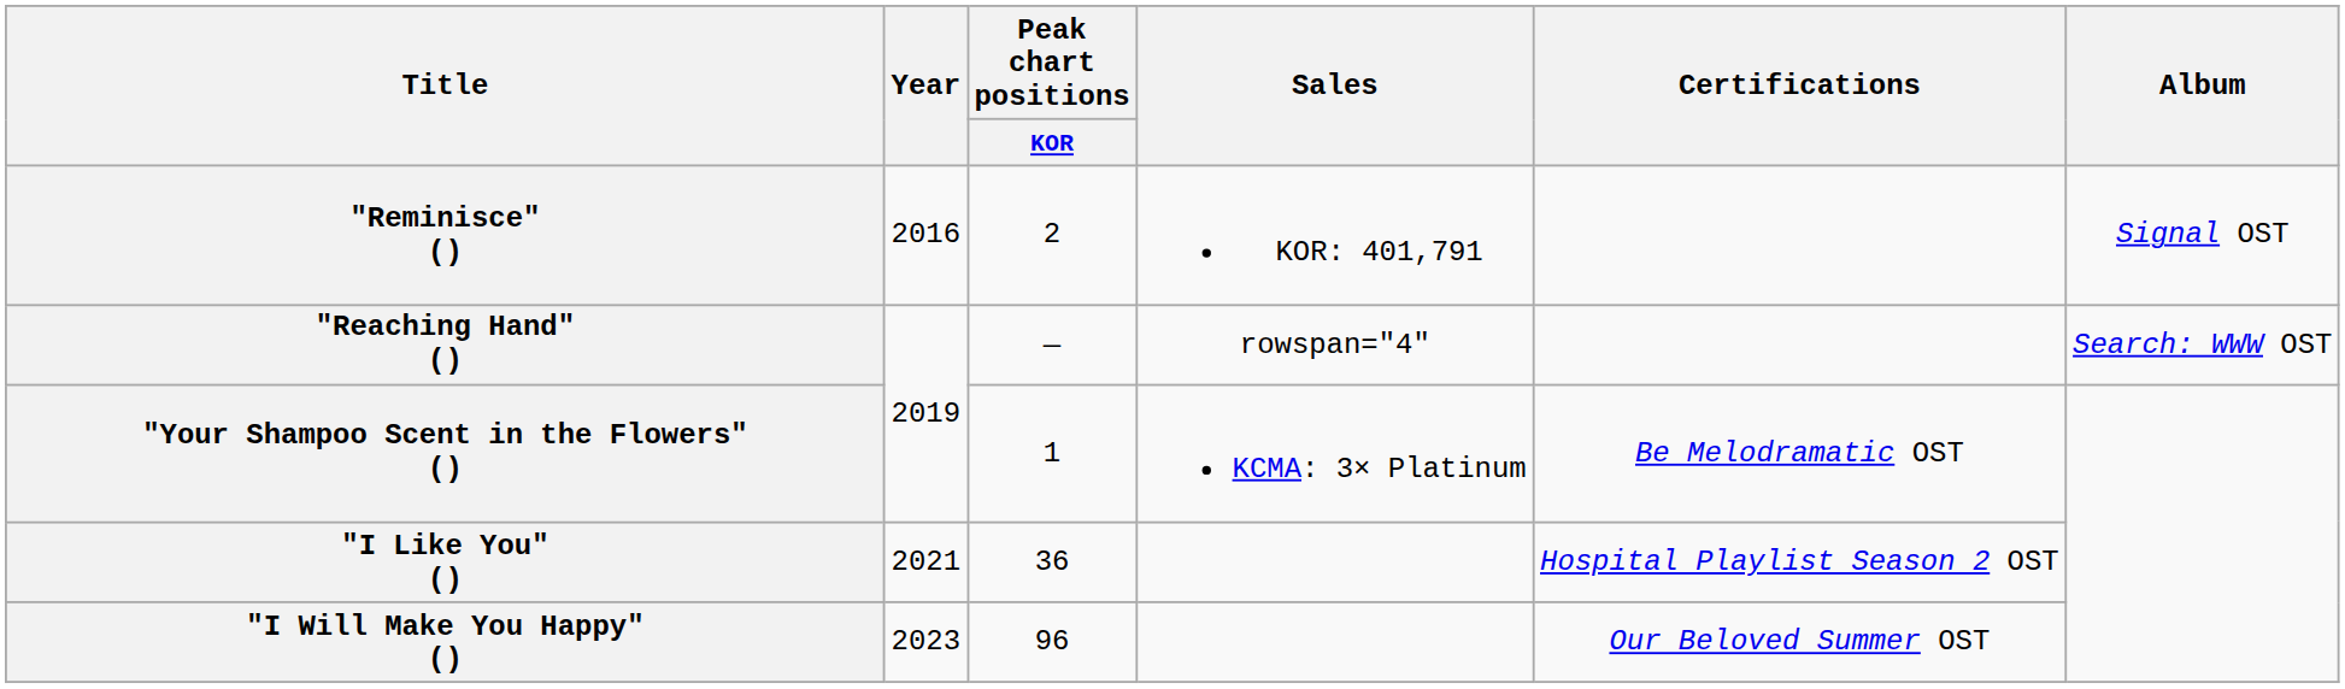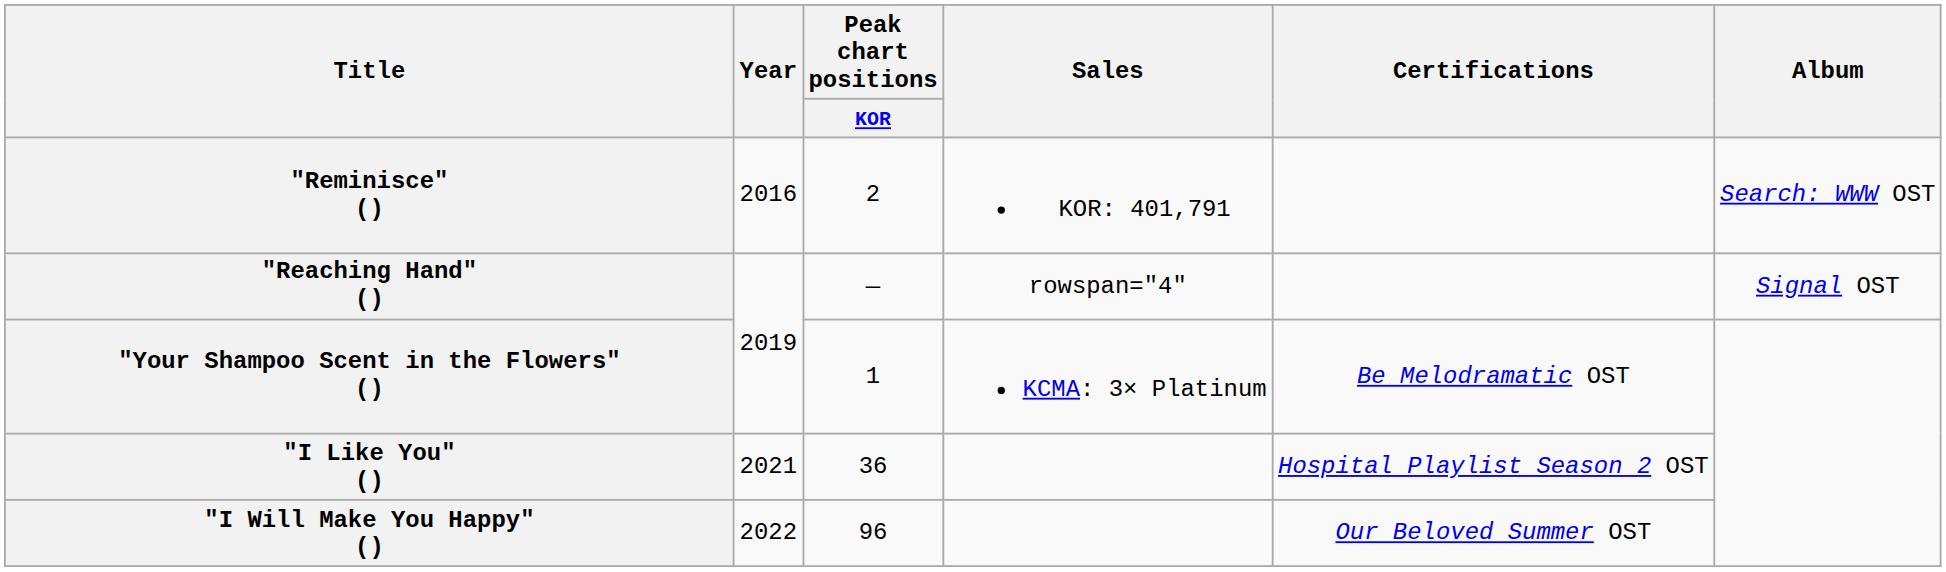"Reminisce" () | Album: Signal OST -> Search: WWW OST
"Reaching Hand" () | Album: Search: WWW OST -> Signal OST
"I Will Make You Happy" () | Year: 2023 -> 2022
